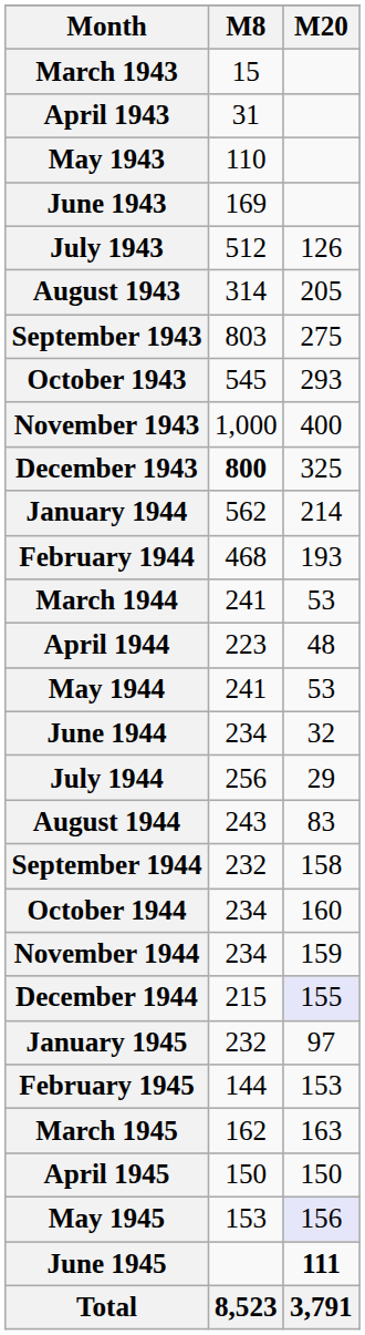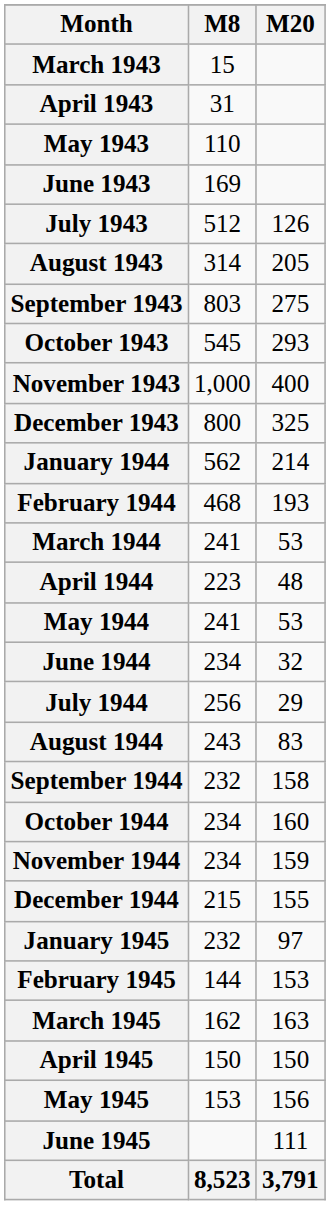December 1943 | M8: bold -> normal
December 1944 | M20: lavender background -> no background
May 1945 | M20: lavender background -> no background
June 1945 | M20: bold -> normal
